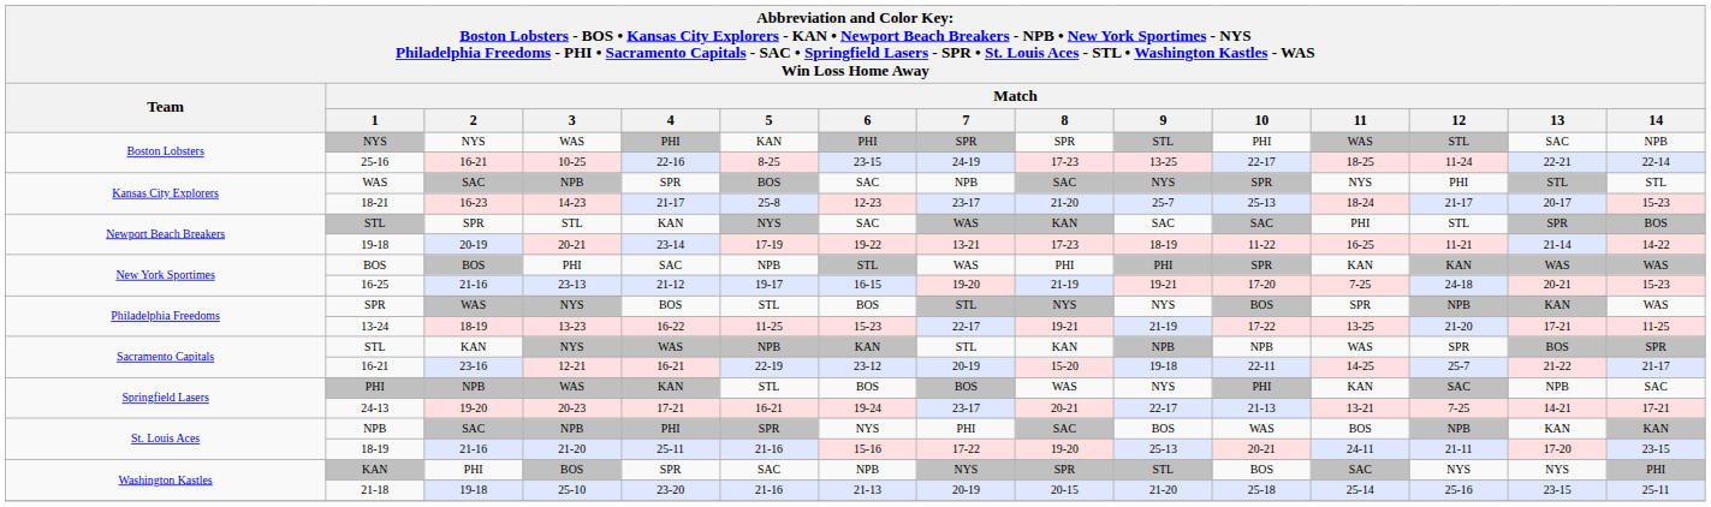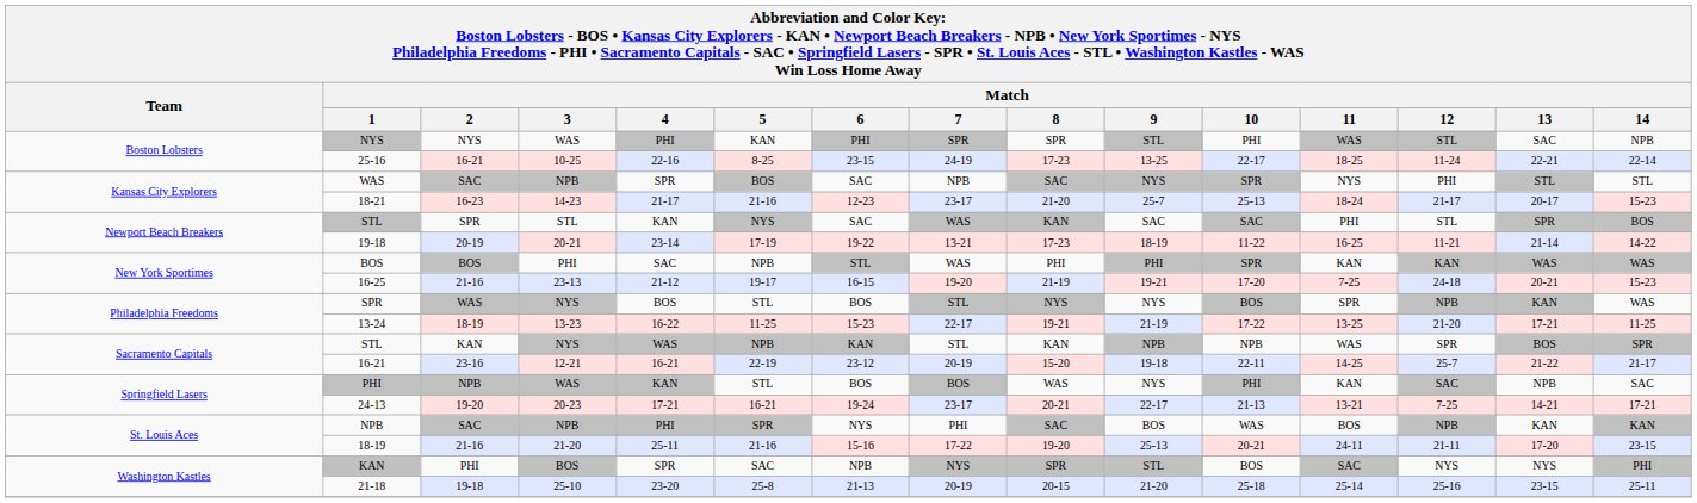18-21 | Match / 5: 25-8 -> 21-16
21-18 | Match / 5: 21-16 -> 25-8
